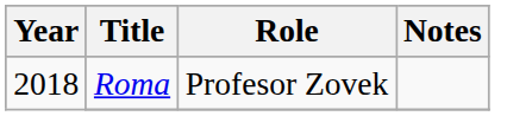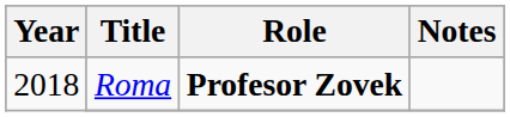Roma | Role: normal -> bold
